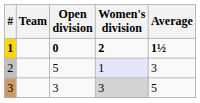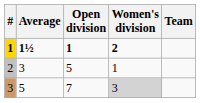columns swapped: Team <-> Average
row 2 | Open division: 0 -> 1
row 3 | Women's division: lavender background -> no background
row 4 | Open division: 3 -> 7
